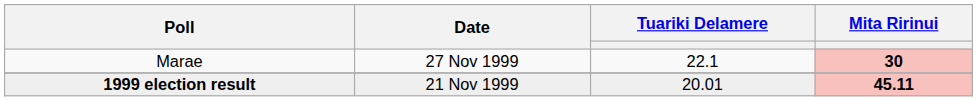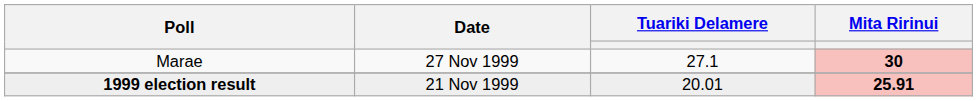Marae | Tuariki Delamere: 22.1 -> 27.1
1999 election result | Mita Ririnui: 45.11 -> 25.91
